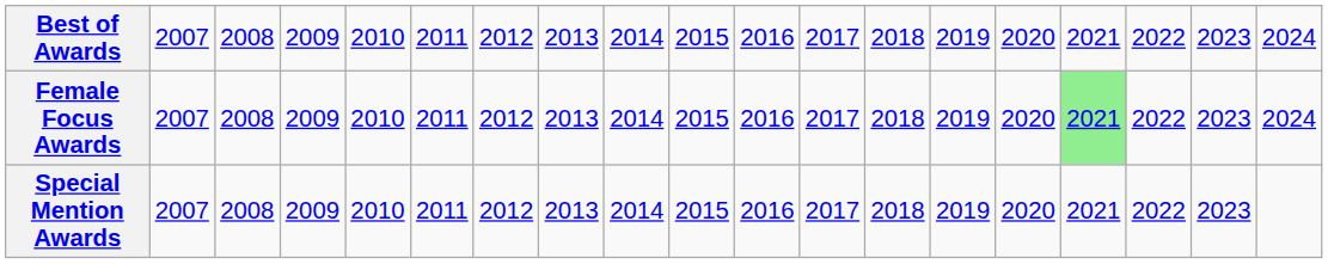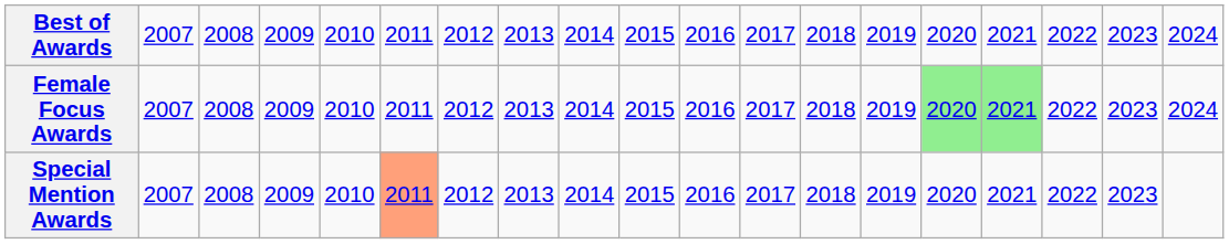Female Focus Awards | column 15: no background -> lightgreen background
Special Mention Awards | column 6: no background -> lightsalmon background
